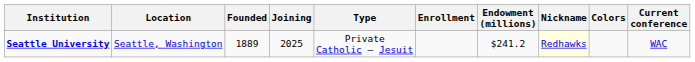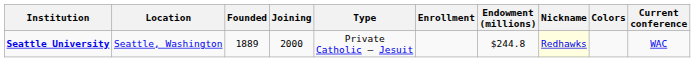Seattle University | Joining: 2025 -> 2000
Seattle University | Endowment (millions): $241.2 -> $244.8
